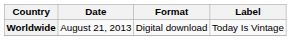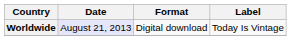Worldwide | Date: no background -> lavender background
